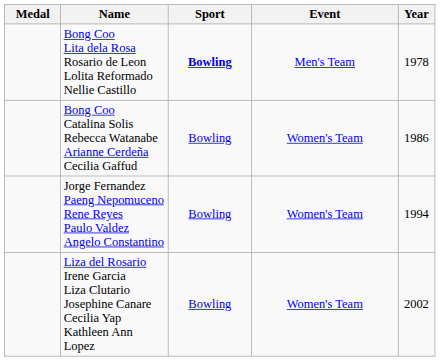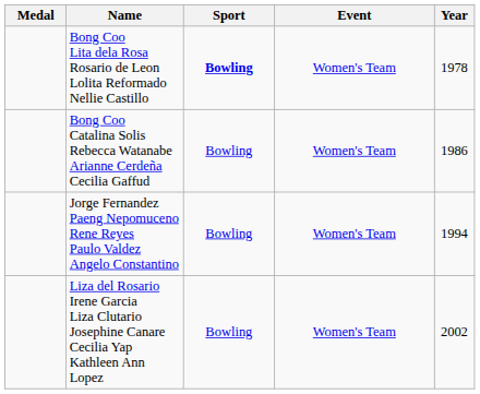row 2 | Event: Men's Team -> Women's Team
